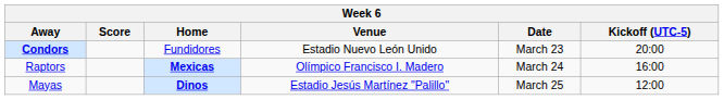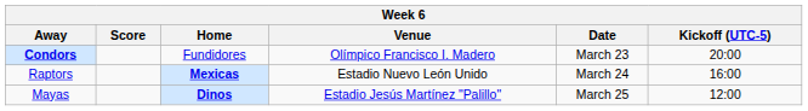Condors | Venue: Estadio Nuevo León Unido -> Olímpico Francisco I. Madero
Raptors | Venue: Olímpico Francisco I. Madero -> Estadio Nuevo León Unido
